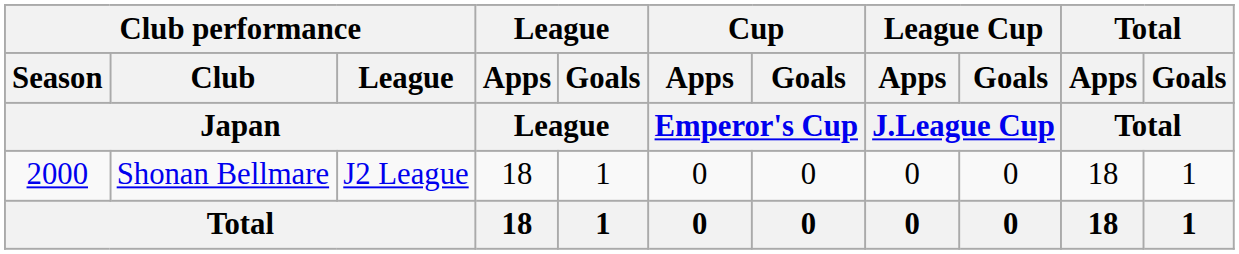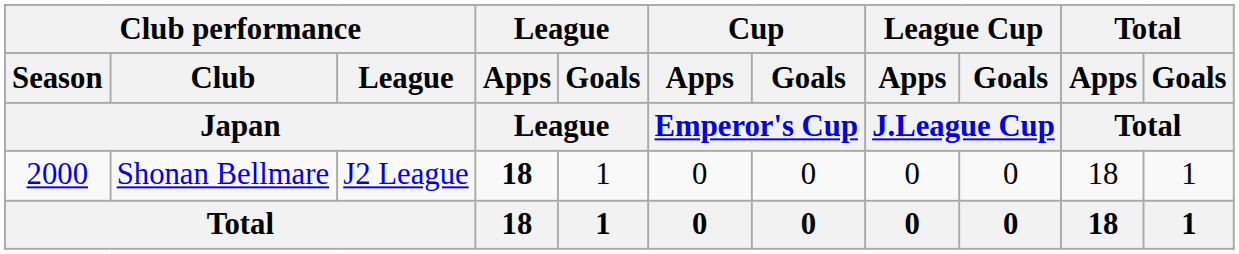Shonan Bellmare | League / Apps / League: normal -> bold
